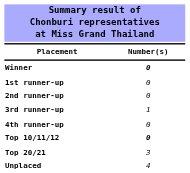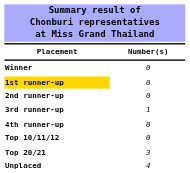row 3 | column 2: bold -> normal
row 4 | column 1: no background -> gold background
row 8 | column 2: bold -> normal
